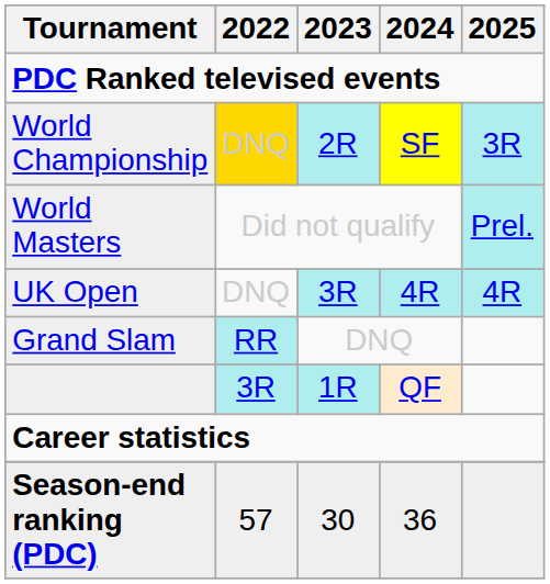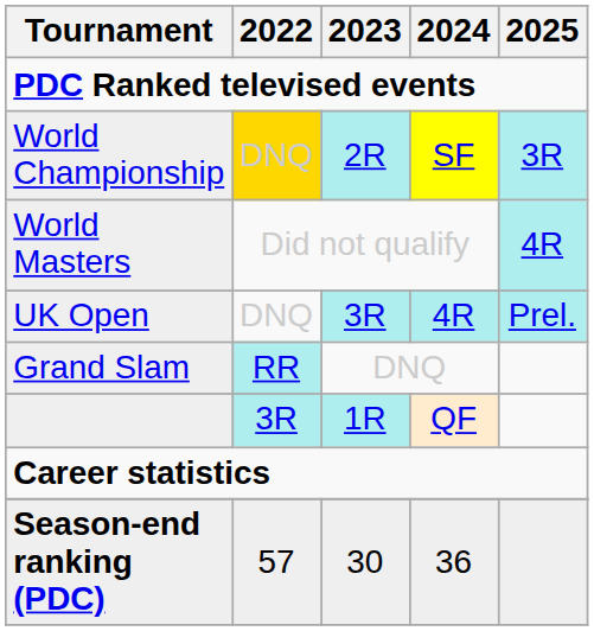World Masters | 2025: Prel. -> 4R
UK Open | 2025: 4R -> Prel.
